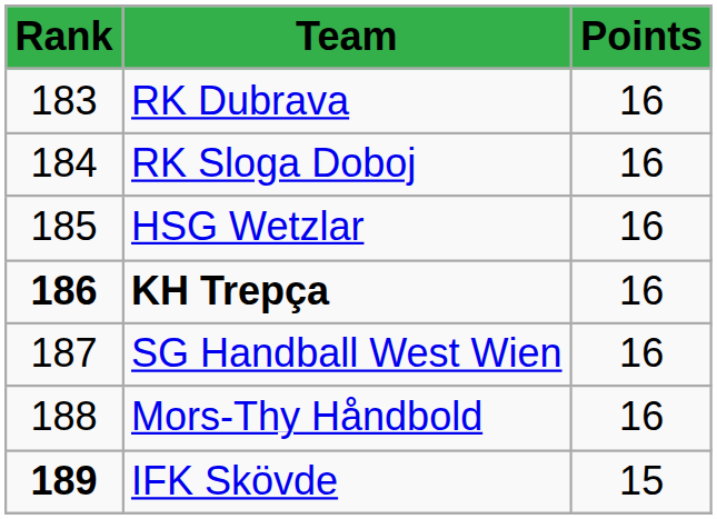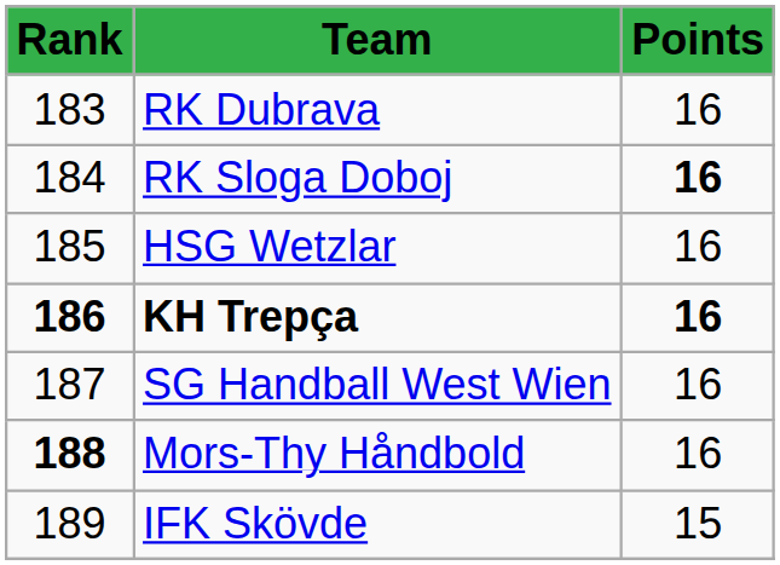RK Sloga Doboj | Points: normal -> bold
KH Trepça | Points: normal -> bold
Mors-Thy Håndbold | Rank: normal -> bold
IFK Skövde | Rank: bold -> normal
